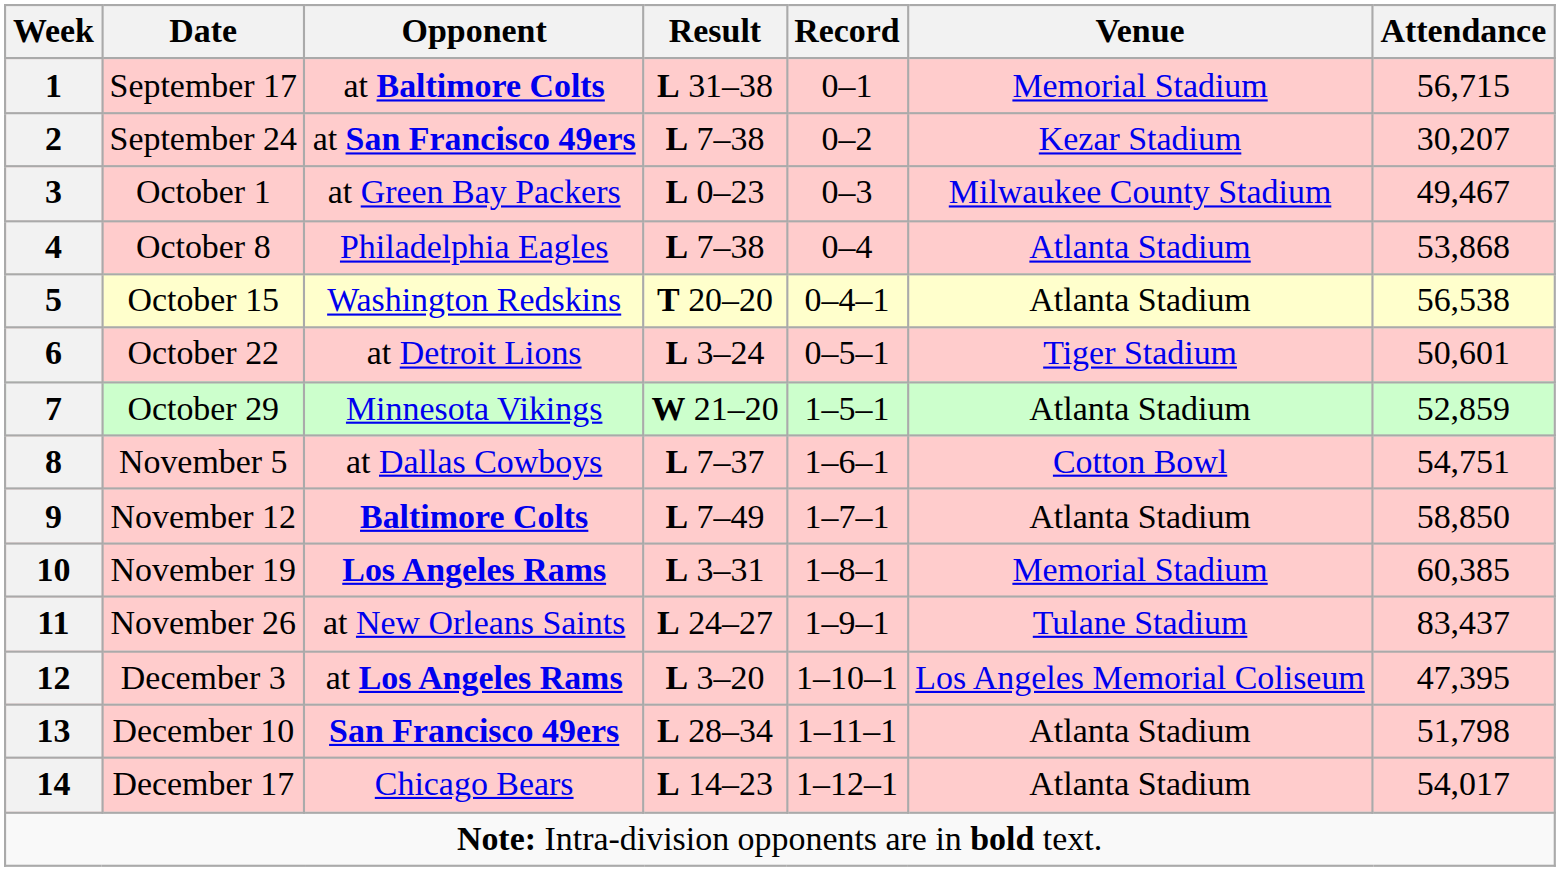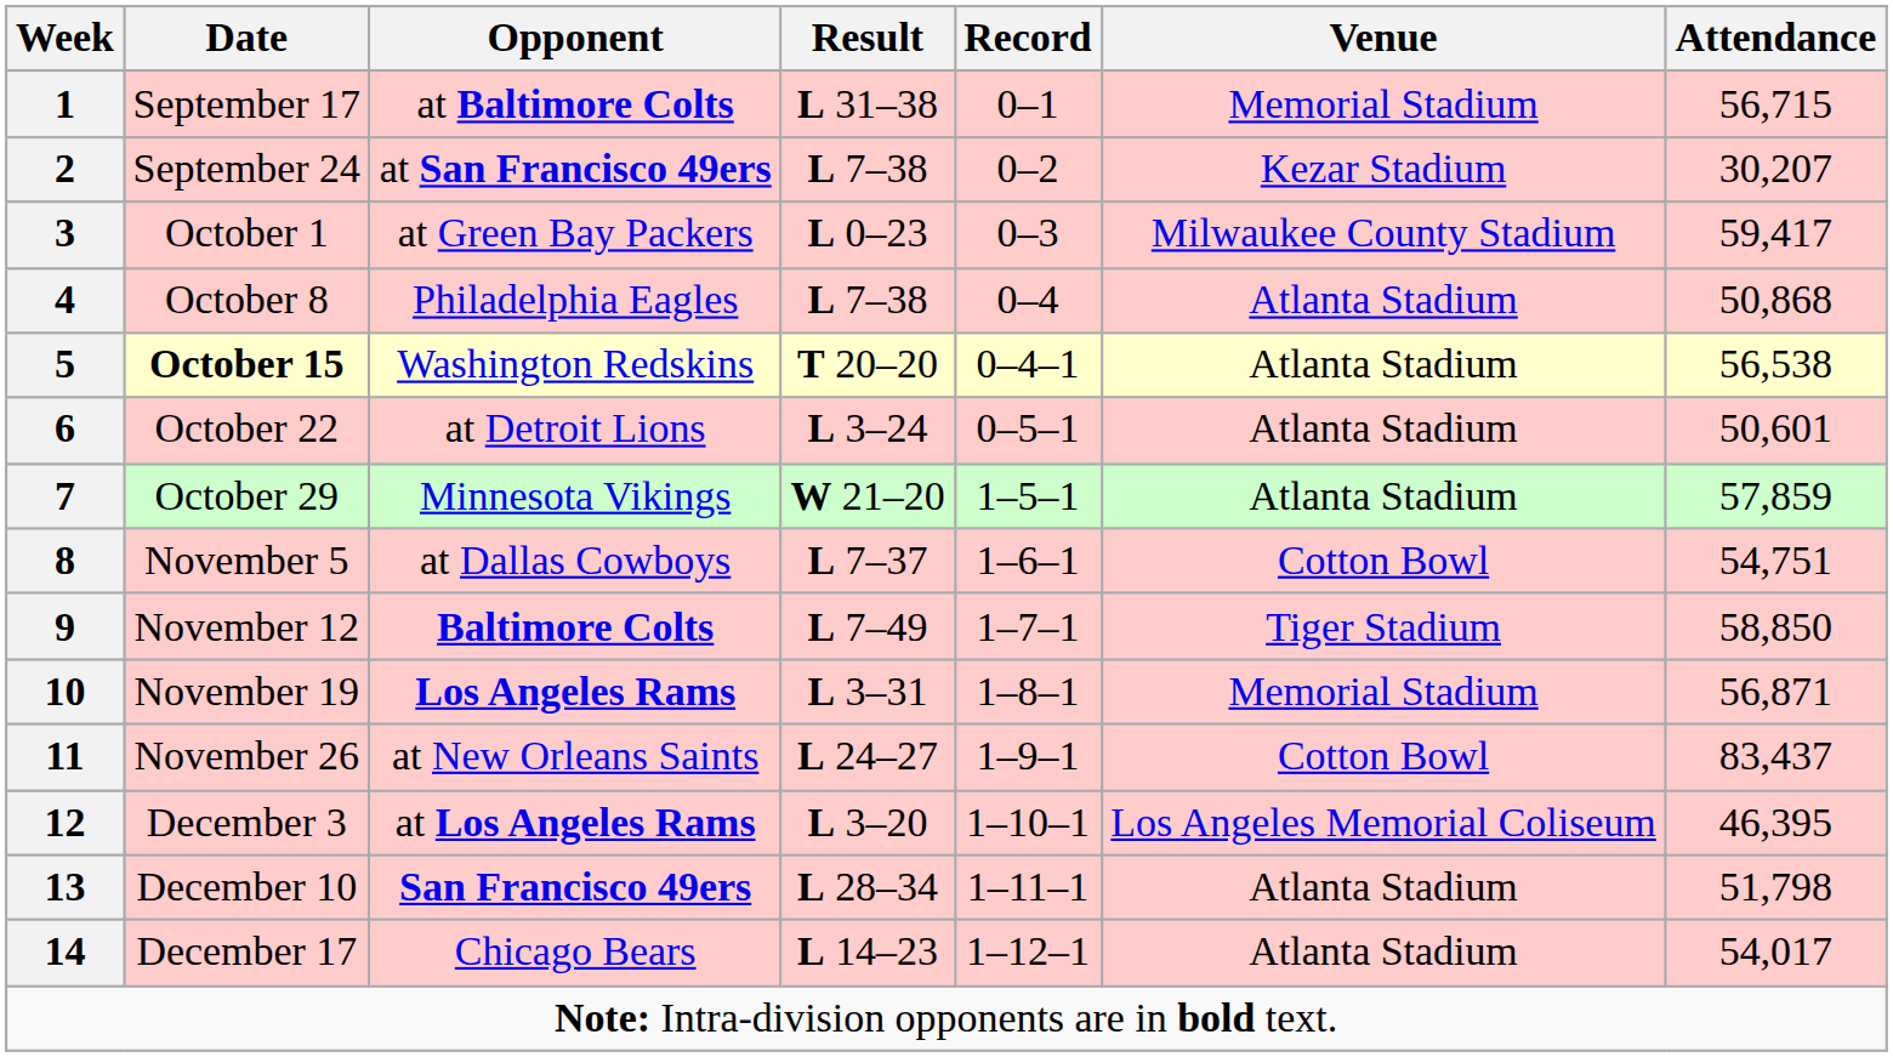3 | Attendance: 49,467 -> 59,417
4 | Attendance: 53,868 -> 50,868
5 | Date: normal -> bold
6 | Venue: Tiger Stadium -> Atlanta Stadium
7 | Attendance: 52,859 -> 57,859
9 | Venue: Atlanta Stadium -> Tiger Stadium
10 | Attendance: 60,385 -> 56,871
11 | Venue: Tulane Stadium -> Cotton Bowl
12 | Attendance: 47,395 -> 46,395
